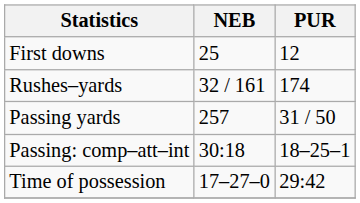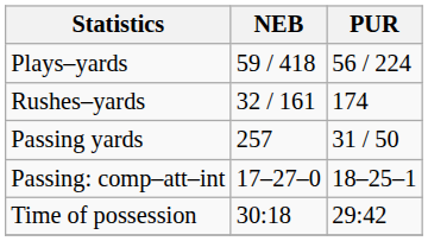- row: First downs | 25 | 12
+ row: Plays–yards | 59 / 418 | 56 / 224
Passing: comp–att–int | NEB: 30:18 -> 17–27–0
Time of possession | NEB: 17–27–0 -> 30:18
